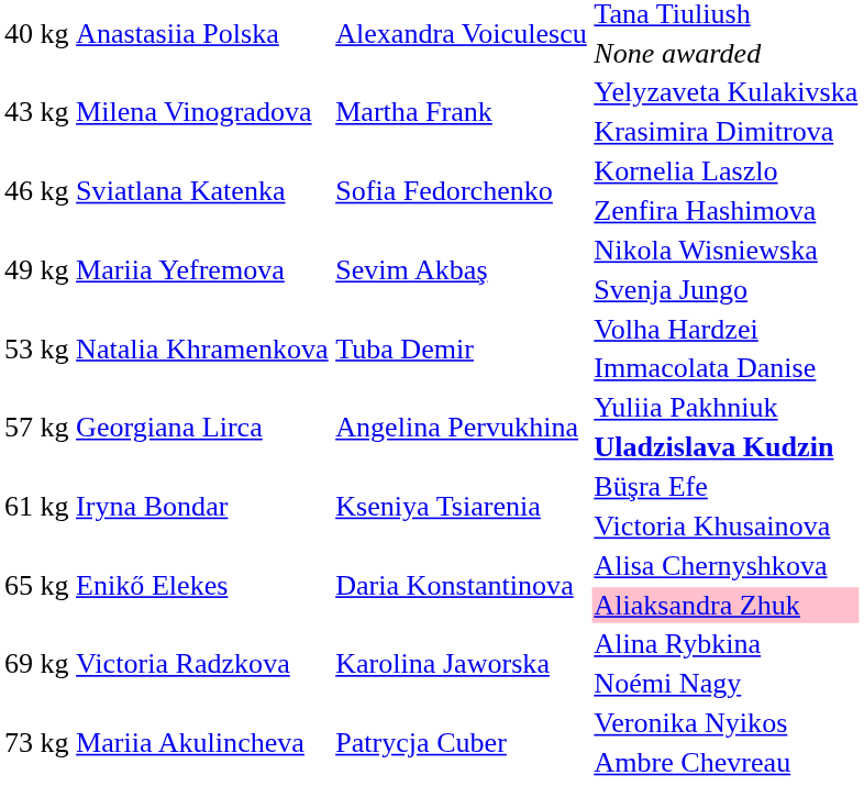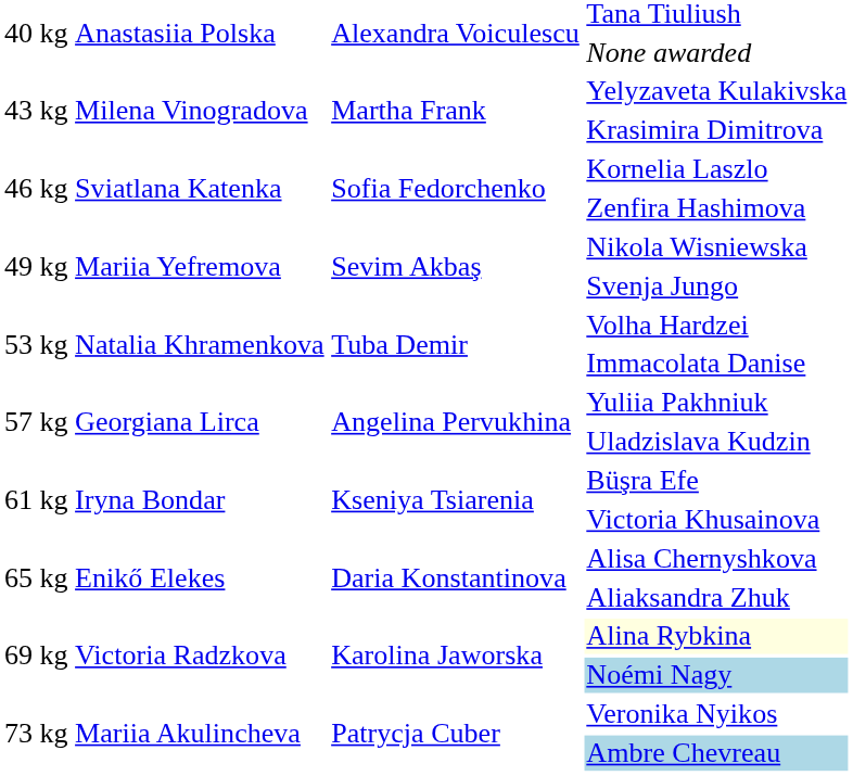Uladzislava Kudzin | column 4: bold -> normal
Aliaksandra Zhuk | column 4: pink background -> no background
Alina Rybkina | column 4: no background -> lightyellow background
Noémi Nagy | column 4: no background -> lightblue background
Ambre Chevreau | column 4: no background -> lightblue background
